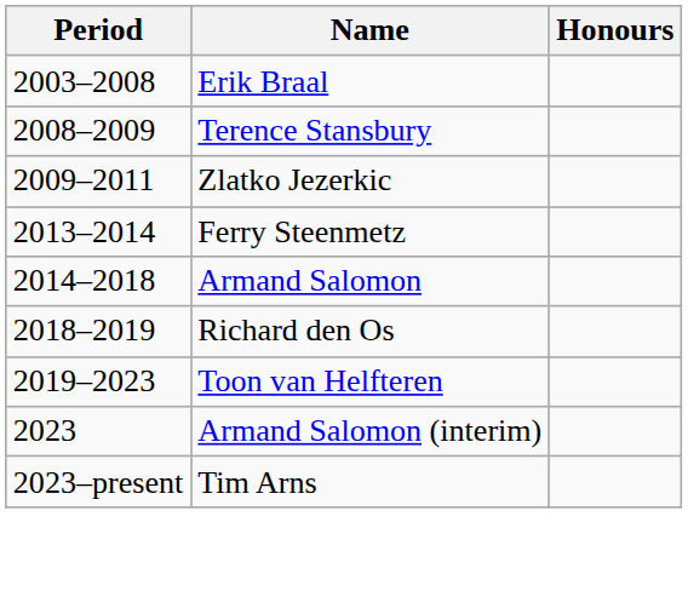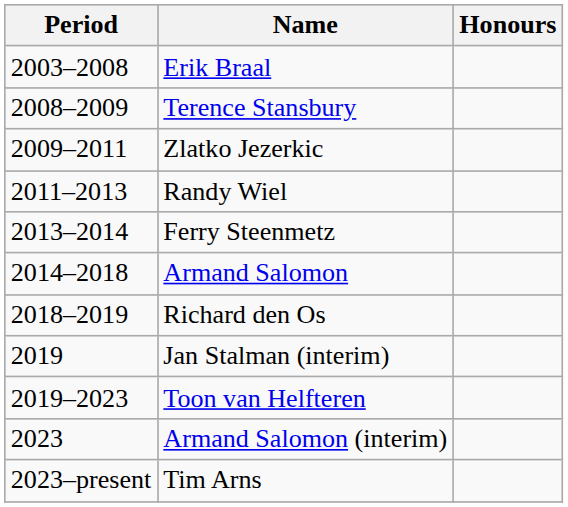+ row: 2011–2013 | Randy Wiel
+ row: 2019 | Jan Stalman (interim)
